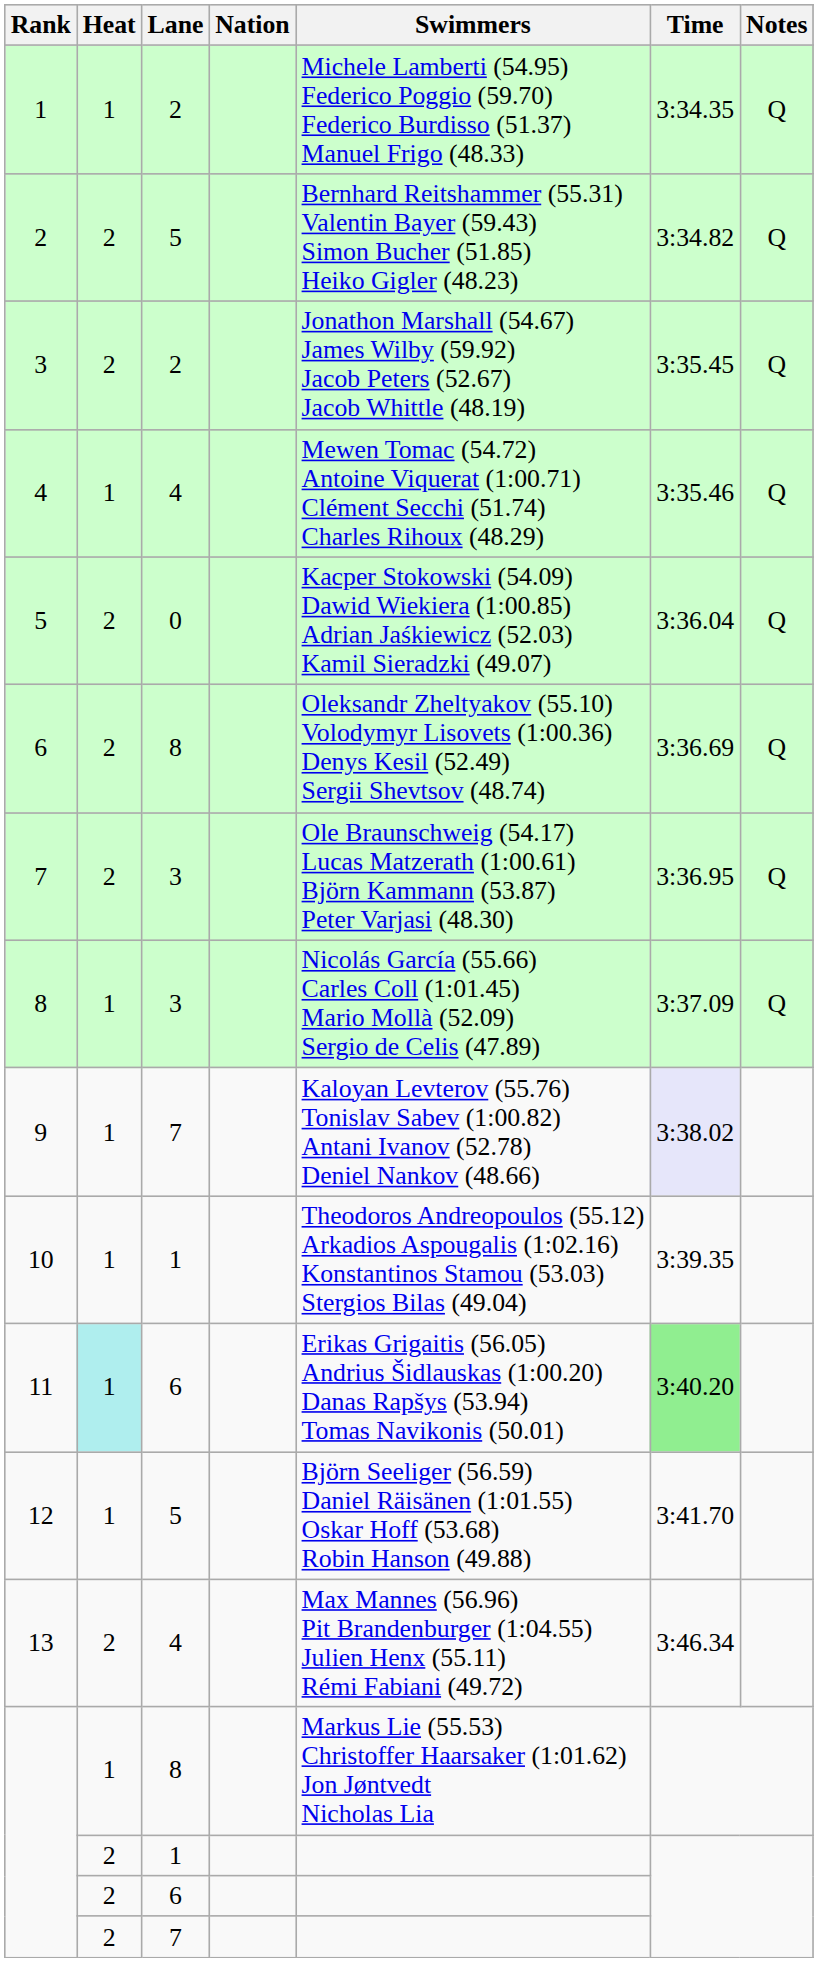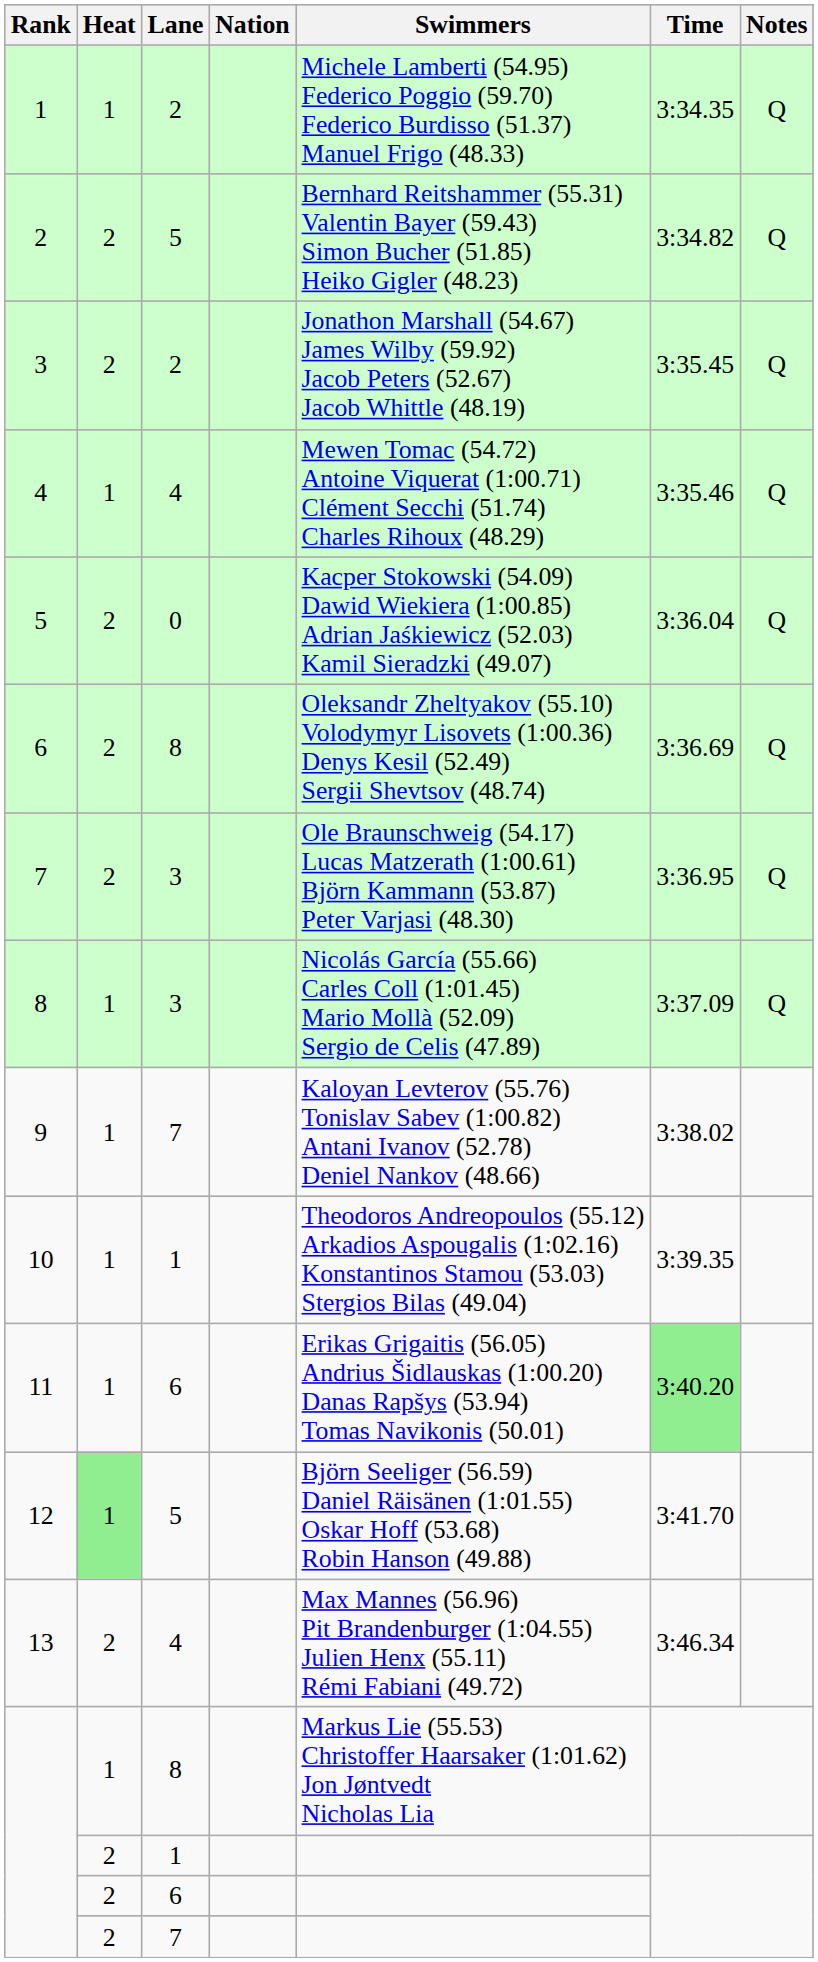9 | Time: lavender background -> no background
11 | Heat: paleturquoise background -> no background
12 | Heat: no background -> lightgreen background
